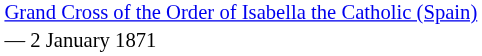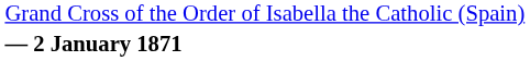— 2 January 1871 | column 1: normal -> bold
